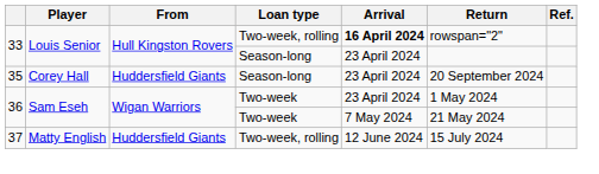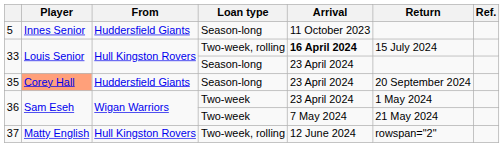+ row: 5 | Innes Senior | Huddersfield Giants | Season-long | 11 October 2023
33 / Two-week, rolling | Return: rowspan="2" -> 15 July 2024
35 | Player: no background -> lightsalmon background
37 | From: Huddersfield Giants -> Hull Kingston Rovers
37 | Return: 15 July 2024 -> rowspan="2"
